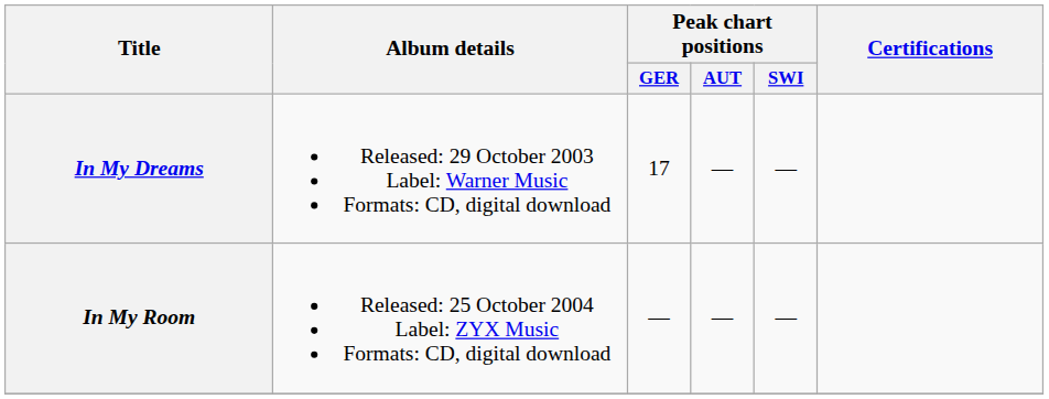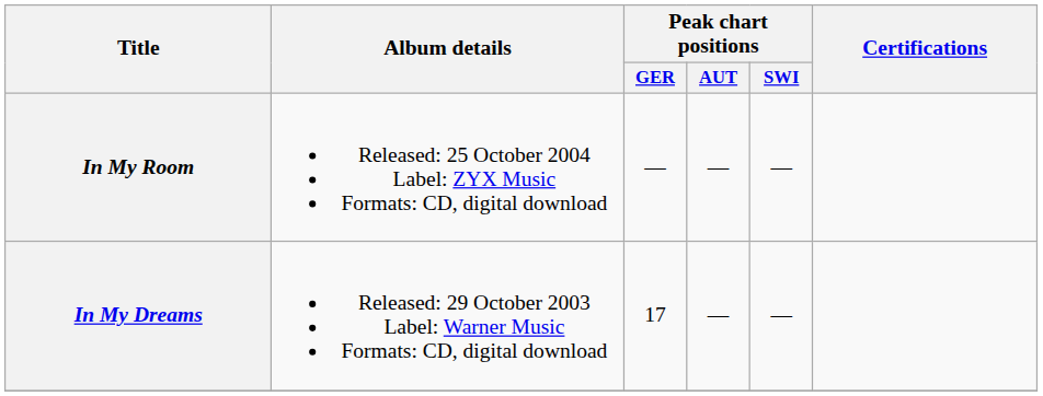rows swapped: In My Dreams <-> In My Room
